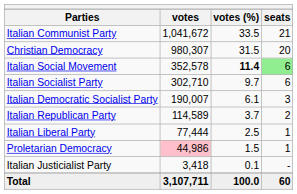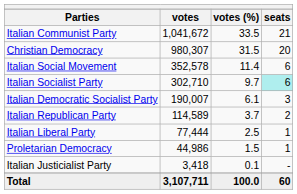Italian Social Movement | votes (%): bold -> normal
Italian Social Movement | seats: lightgreen background -> no background
Italian Socialist Party | seats: no background -> paleturquoise background
Proletarian Democracy | votes: pink background -> no background
